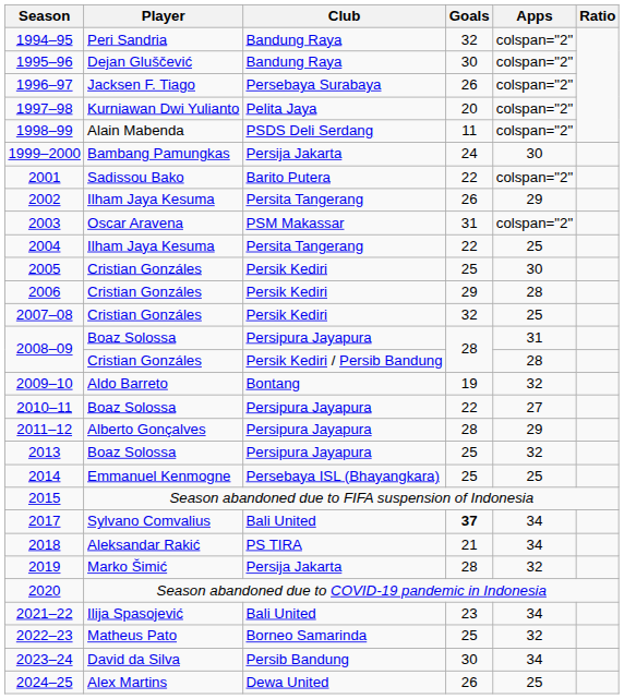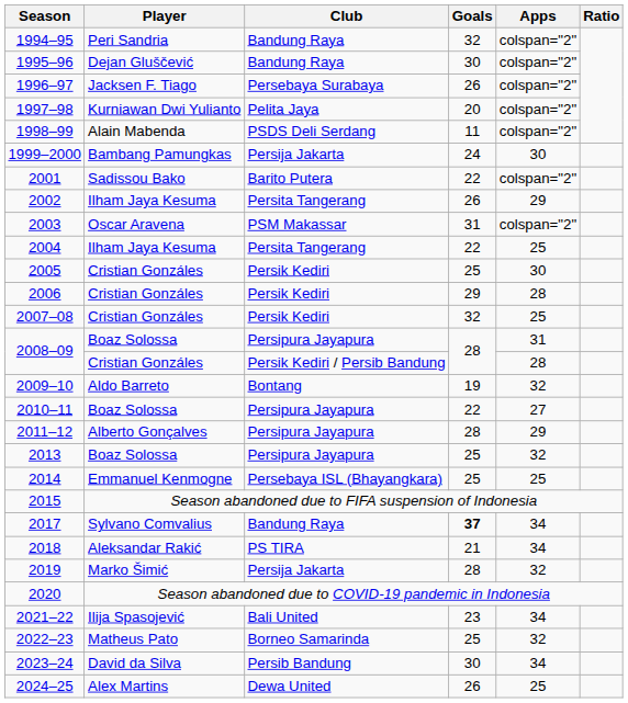2017 | Club: Bali United -> Bandung Raya
